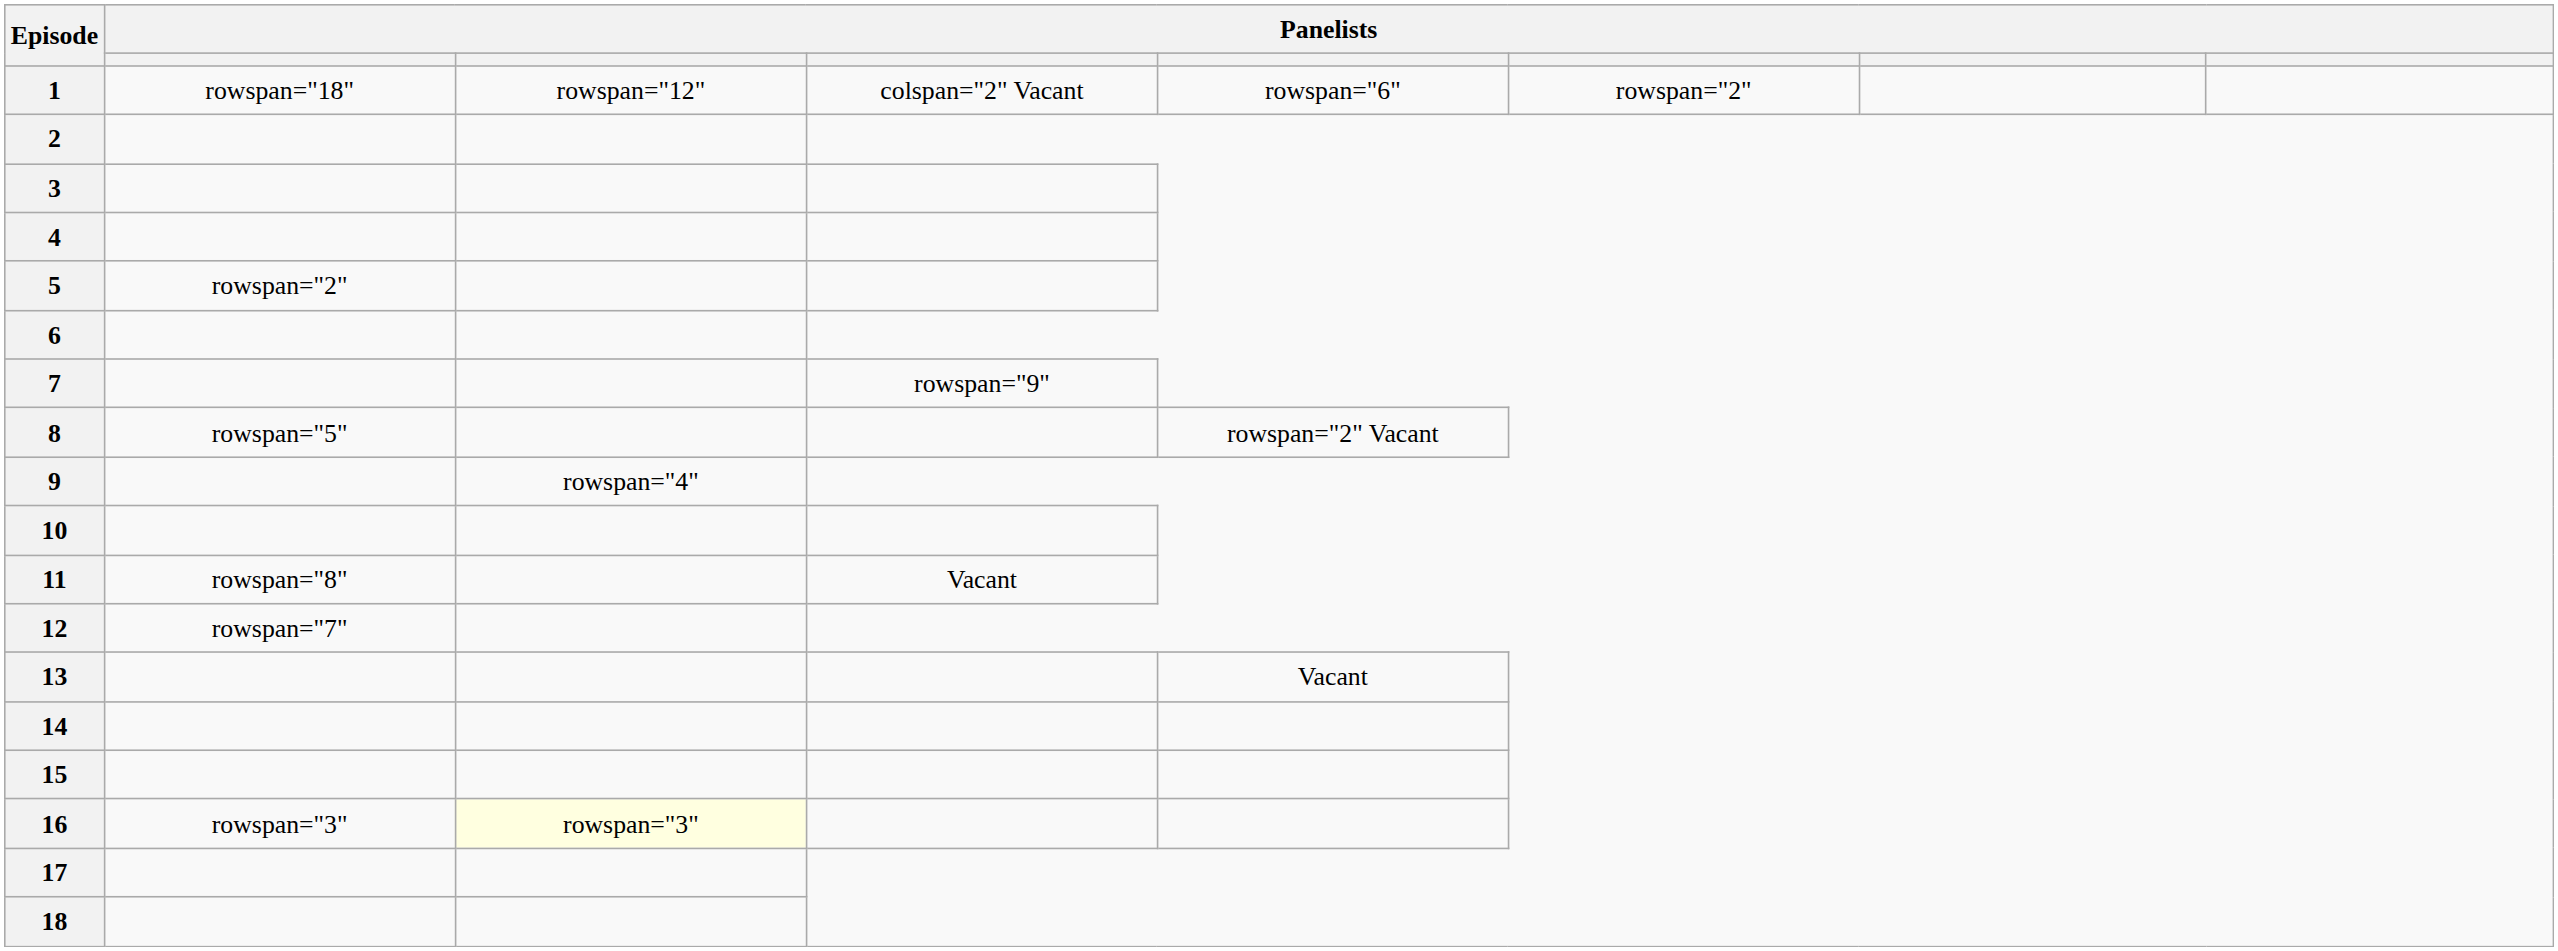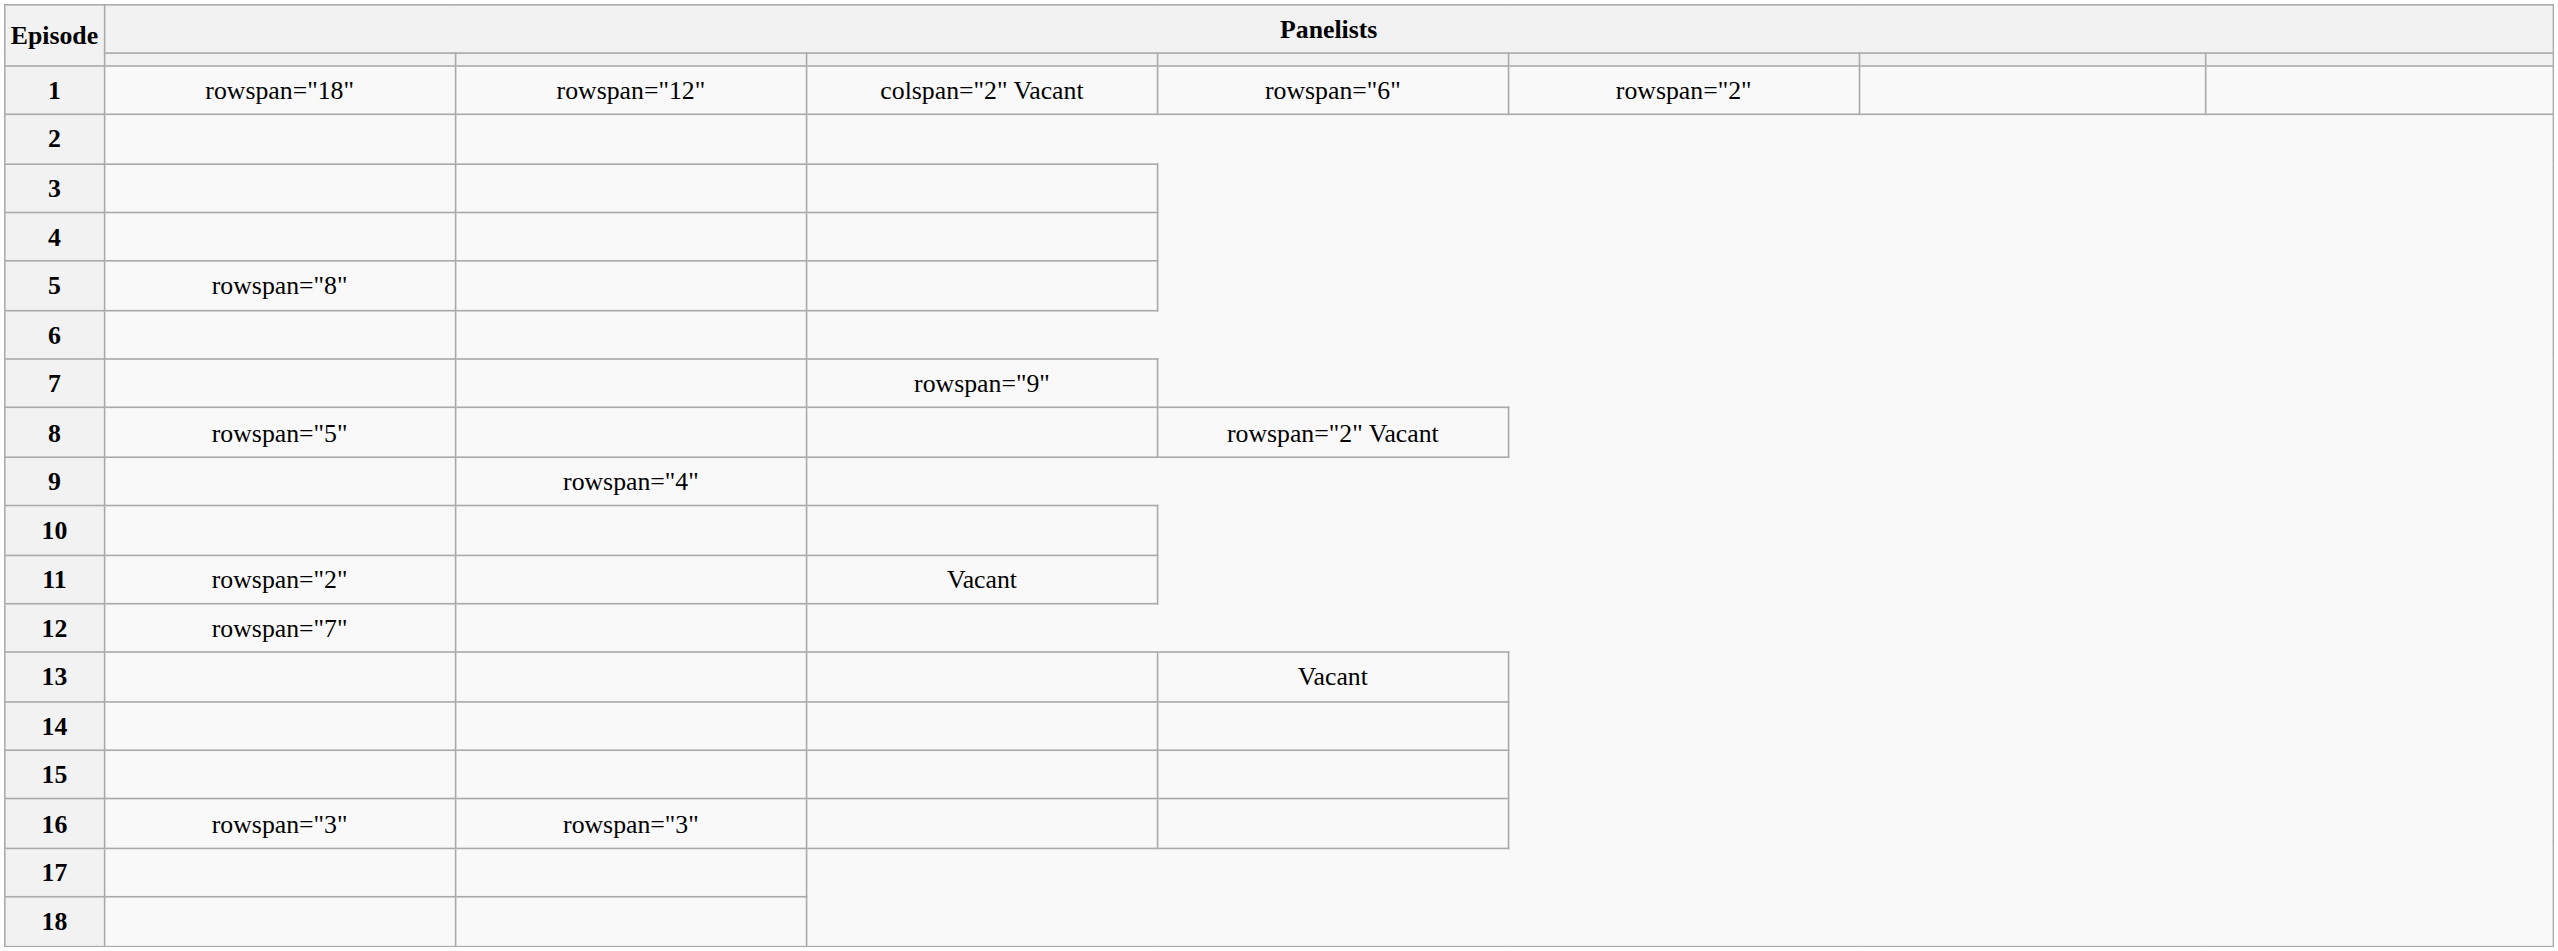5 | column 2: rowspan="2" -> rowspan="8"
11 | column 2: rowspan="8" -> rowspan="2"
16 | column 3: lightyellow background -> no background
